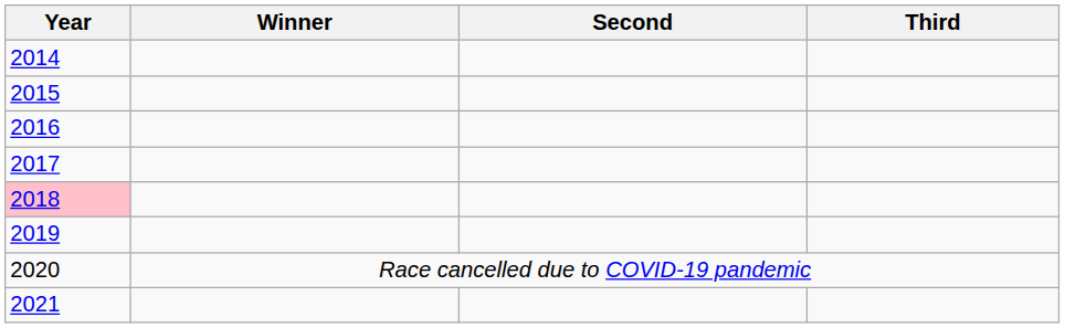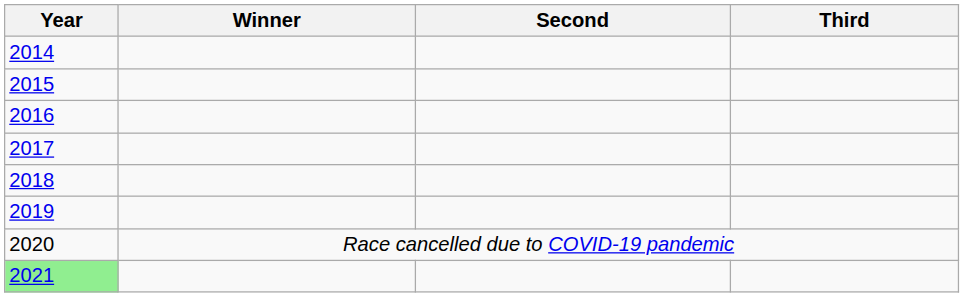2018 | Year: pink background -> no background
2021 | Year: no background -> lightgreen background
